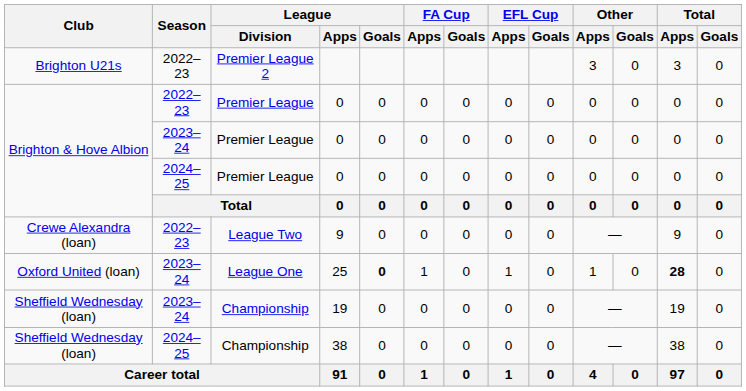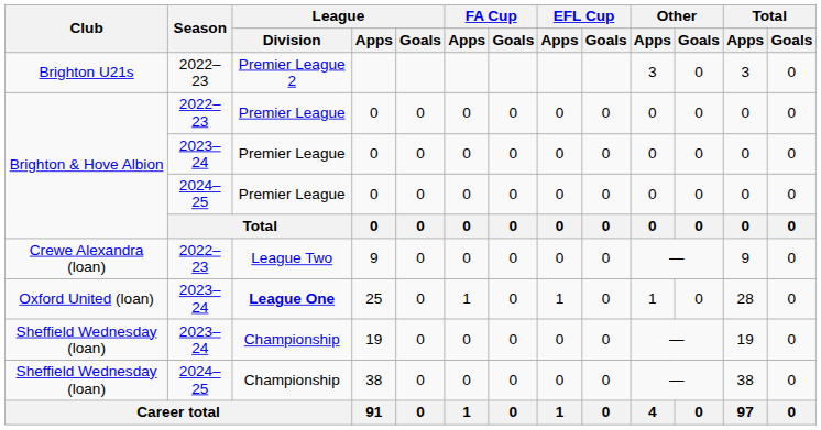25 | League / Division: normal -> bold
25 | League / Goals: bold -> normal
25 | Total / Apps: bold -> normal
